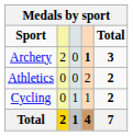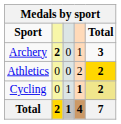Archery | column 2: normal -> bold
Archery | column 4: bold -> normal
Athletics | Total: no background -> gold background
Cycling | column 4: normal -> bold
Cycling | Total: no background -> khaki background
